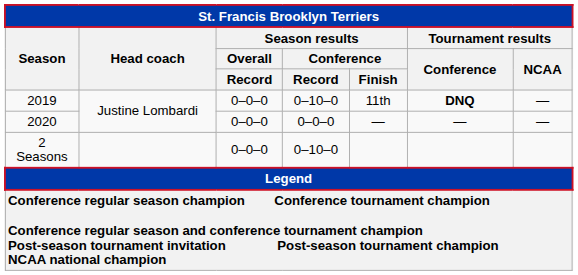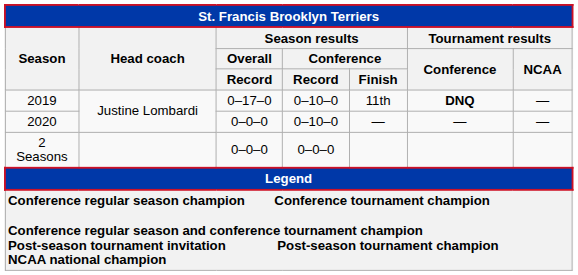2019 | Season results / Overall / Record: 0–0–0 -> 0–17–0
2020 | Season results / Conference / Record: 0–0–0 -> 0–10–0
2 Seasons | Season results / Conference / Record: 0–10–0 -> 0–0–0
